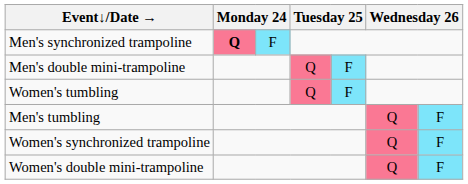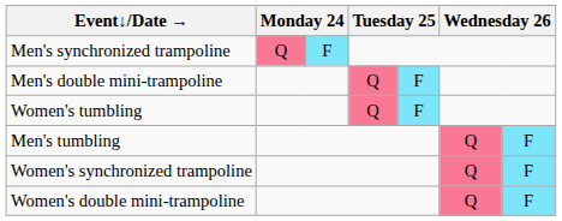Men's synchronized trampoline | column 2: bold -> normal
